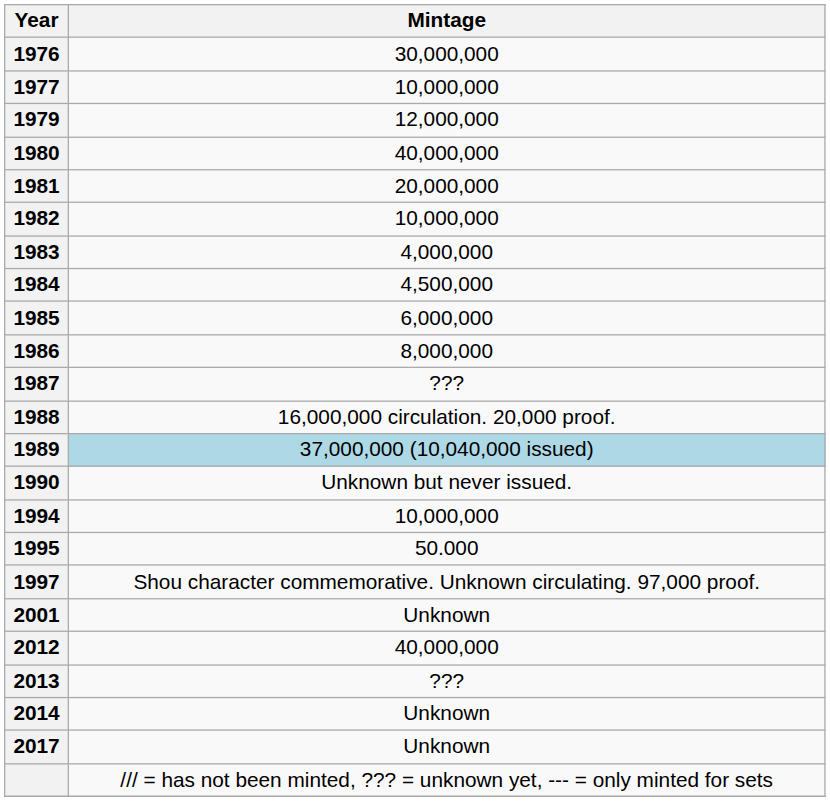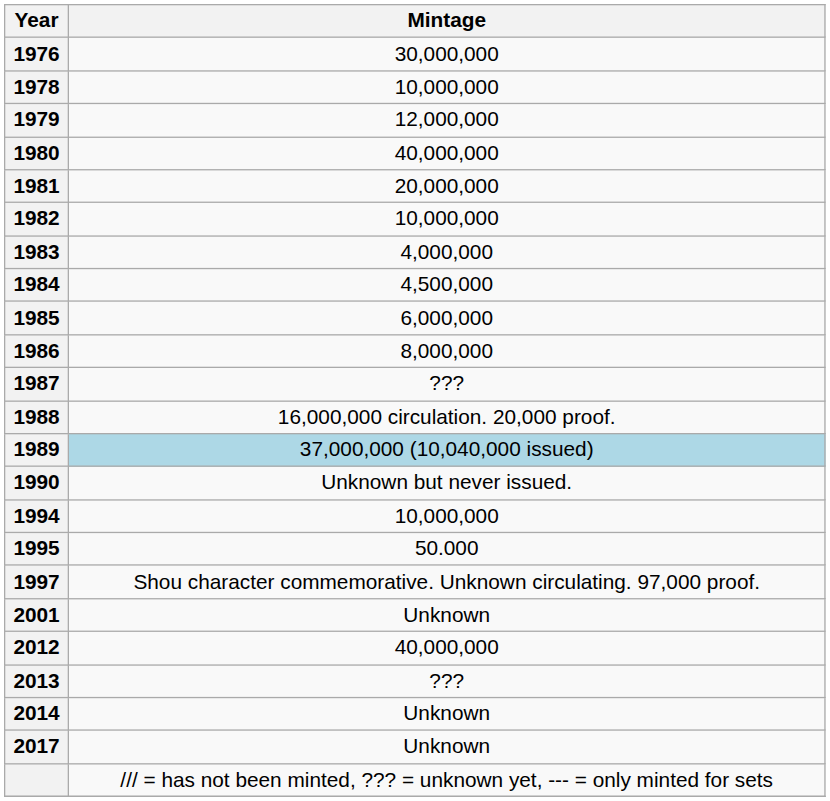row 3 | Year: 1977 -> 1978
